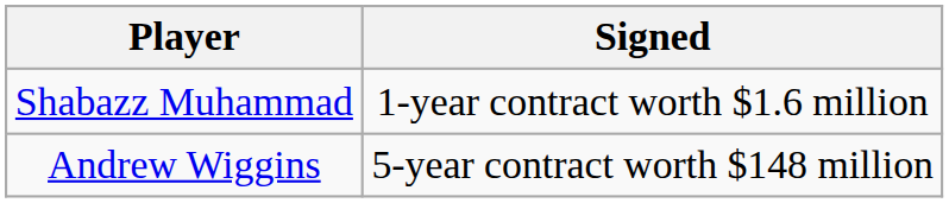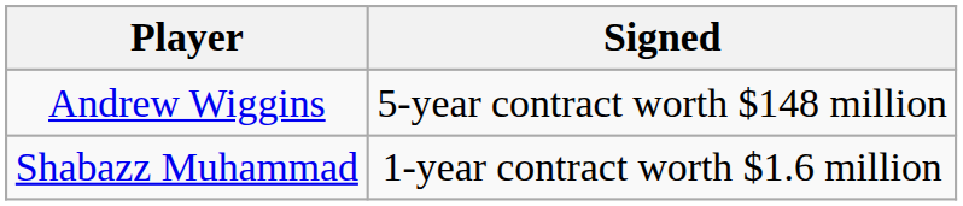rows swapped: Shabazz Muhammad <-> Andrew Wiggins
